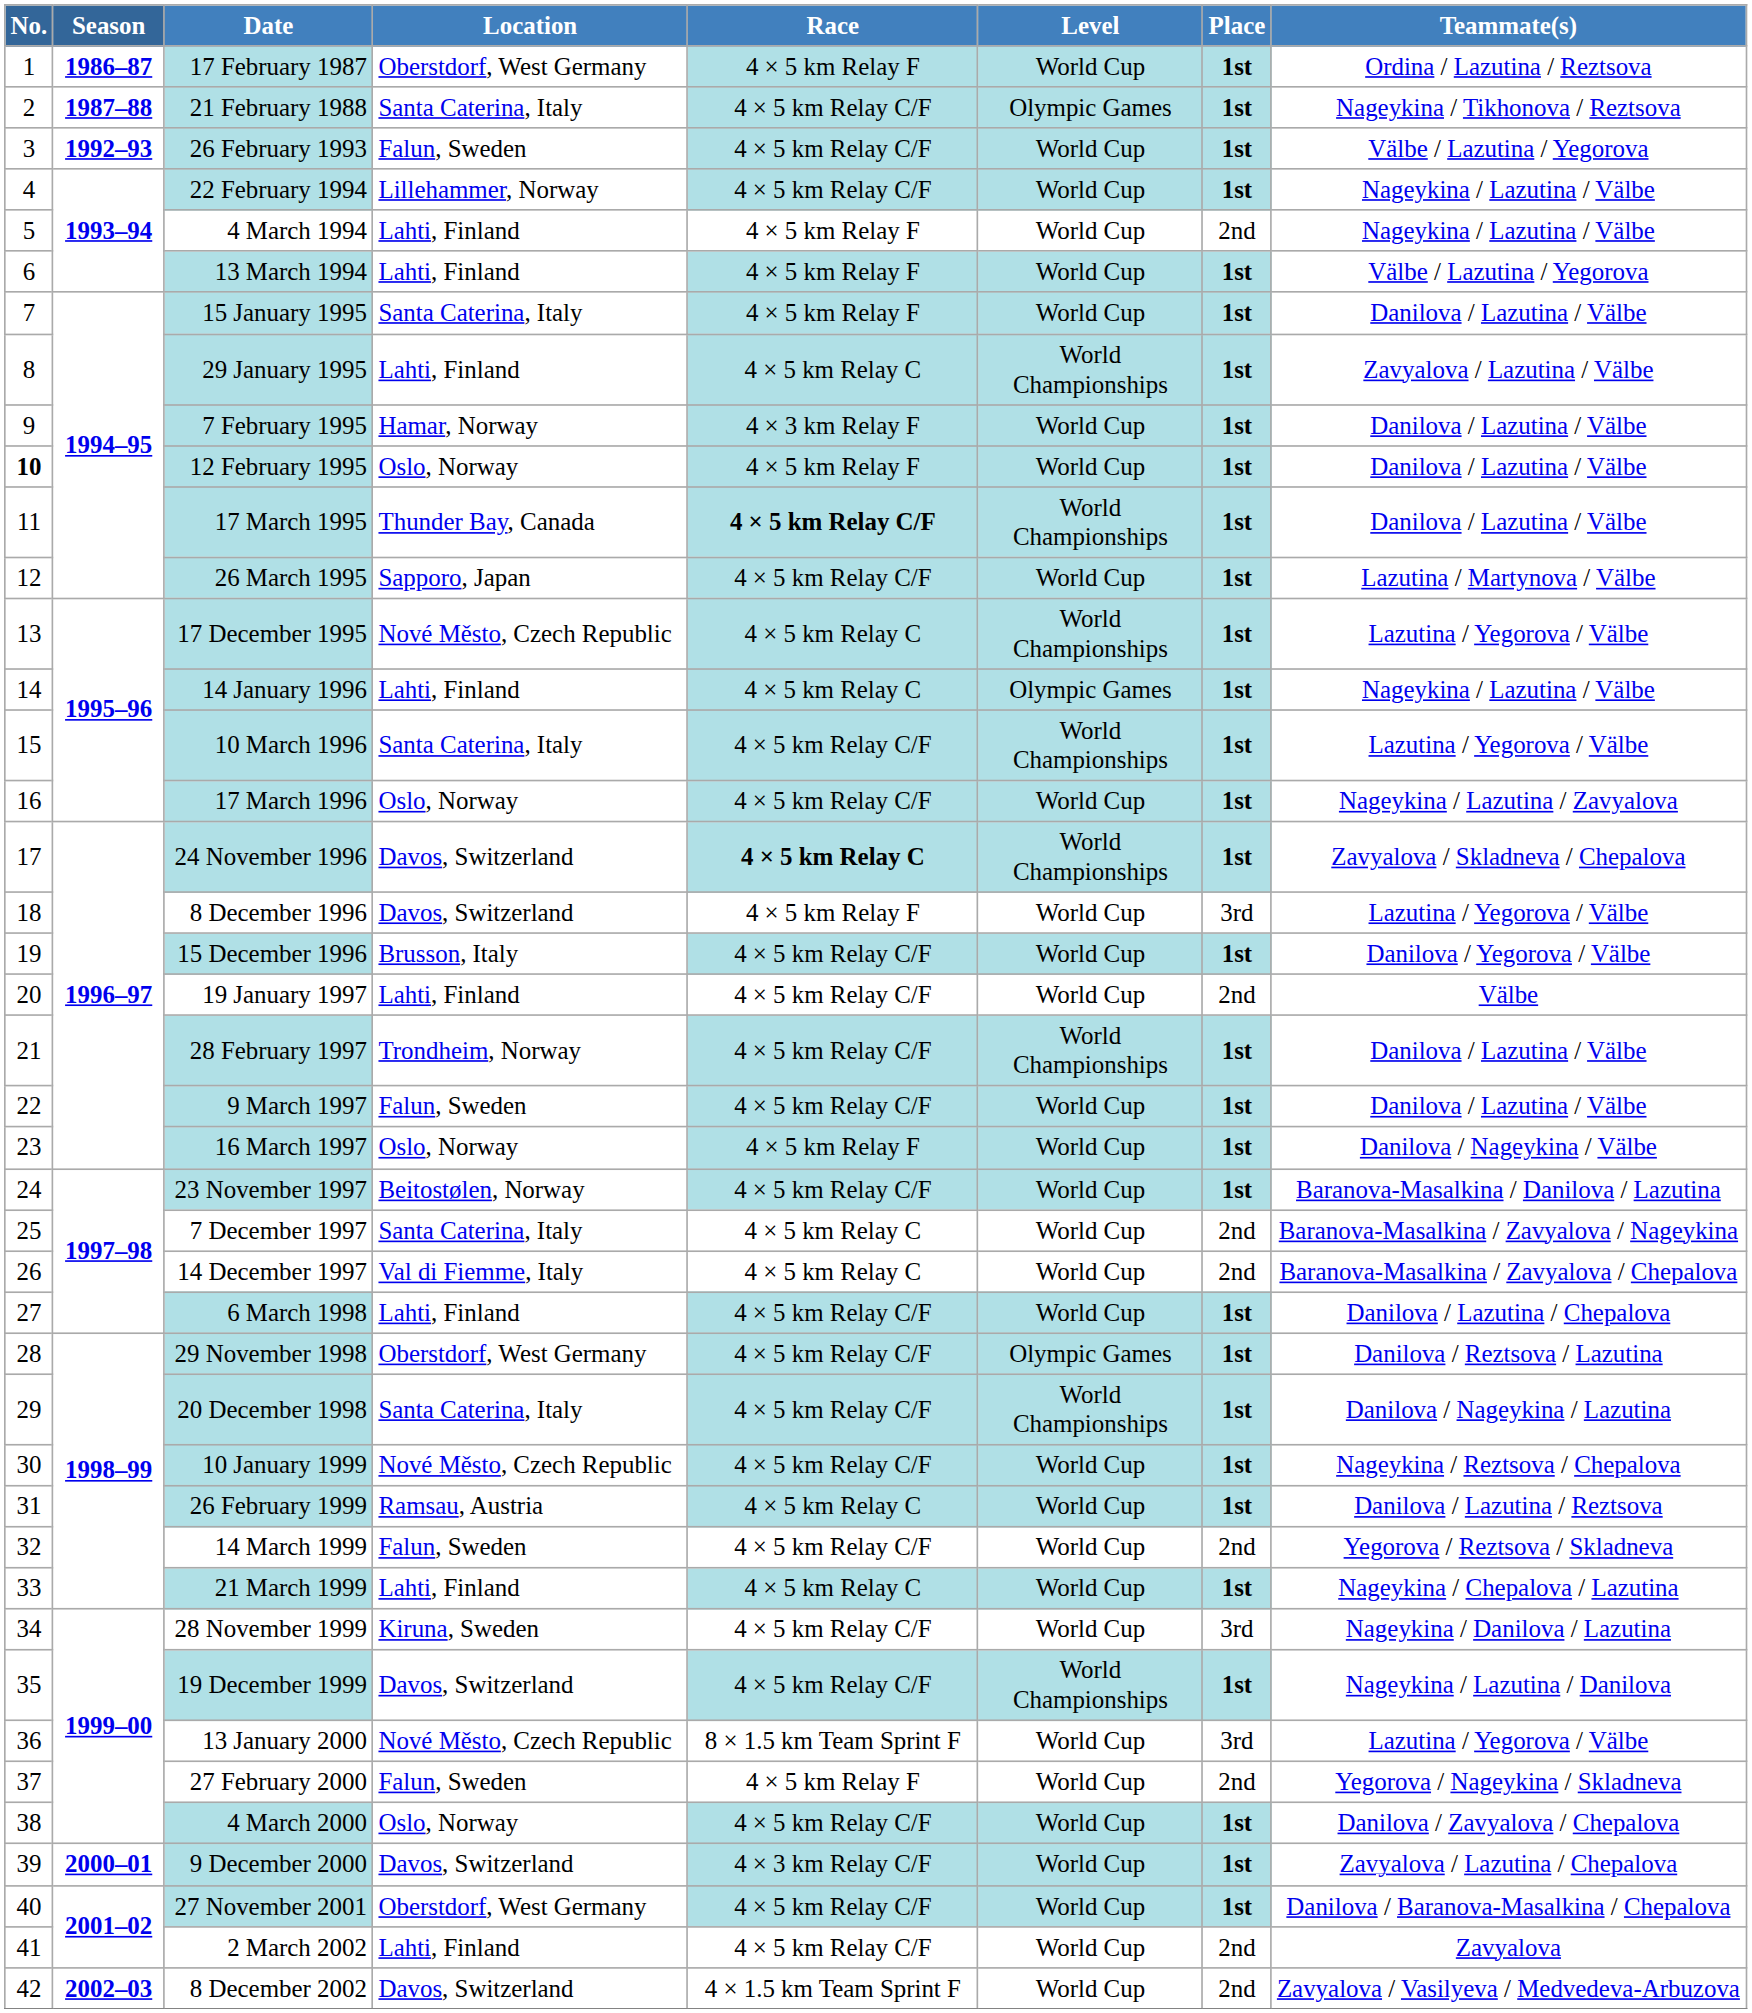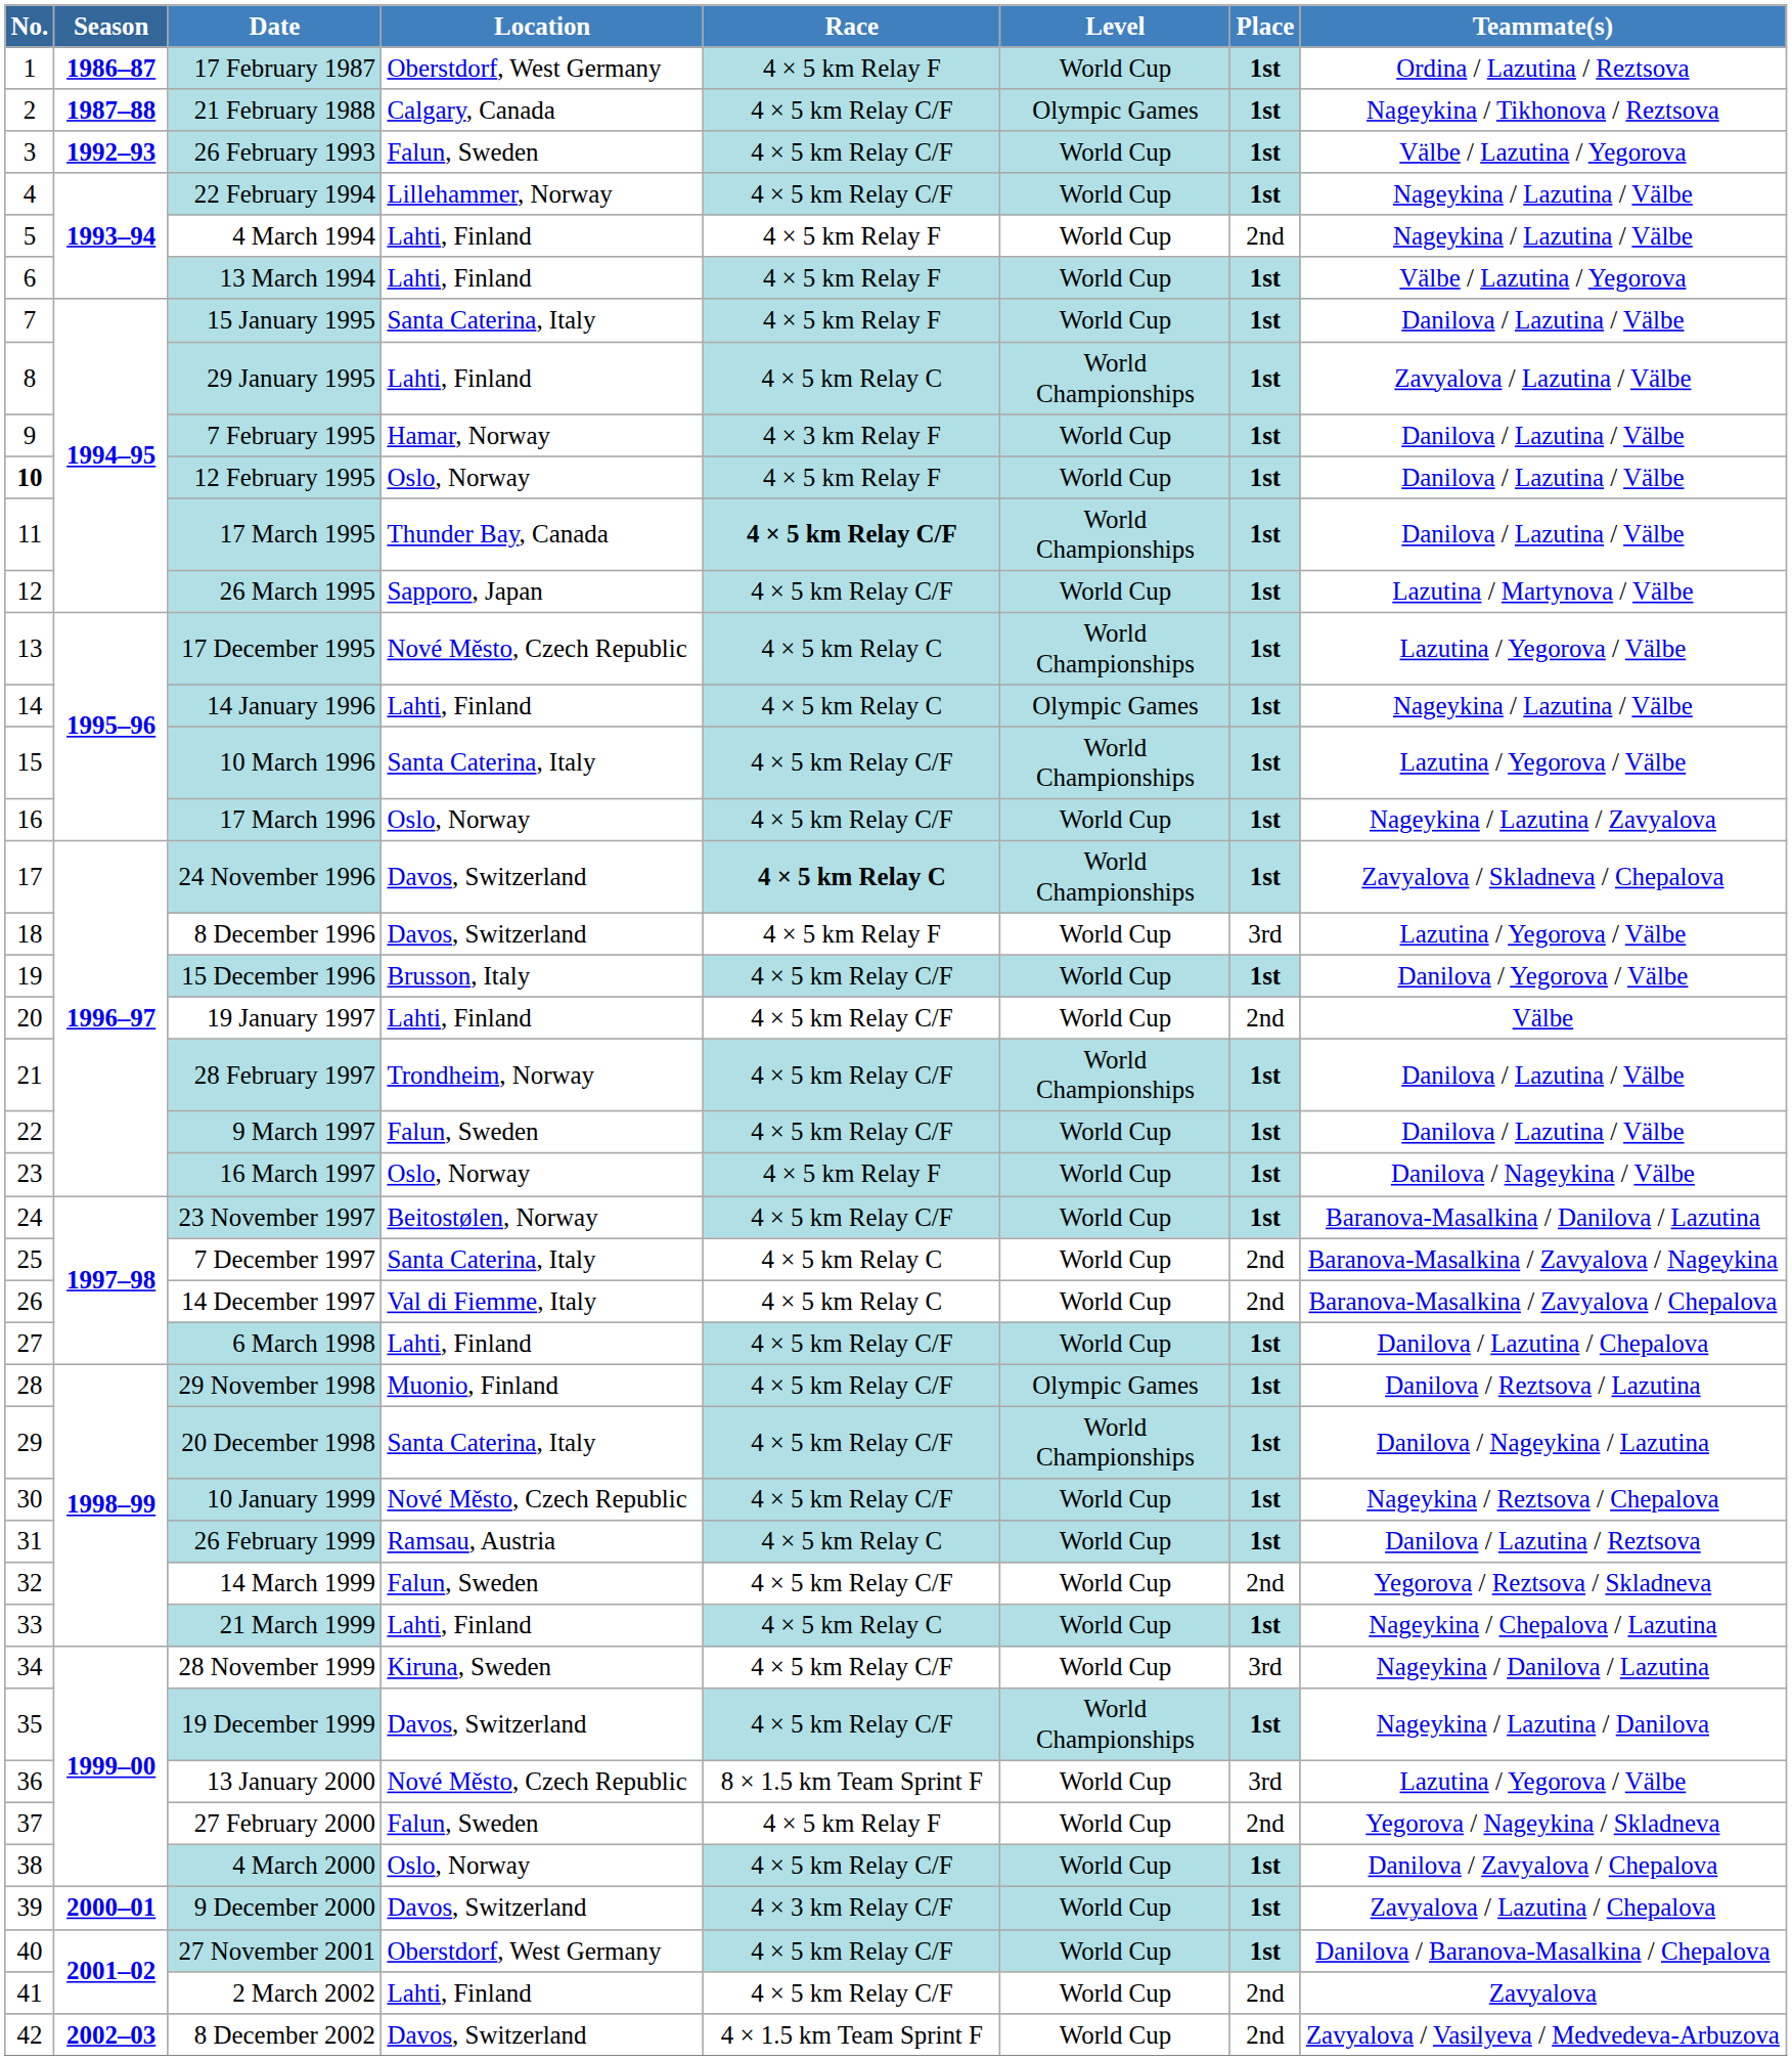21 February 1988 | Location: Santa Caterina, Italy -> Calgary, Canada
29 November 1998 | Location: Oberstdorf, West Germany -> Muonio, Finland
